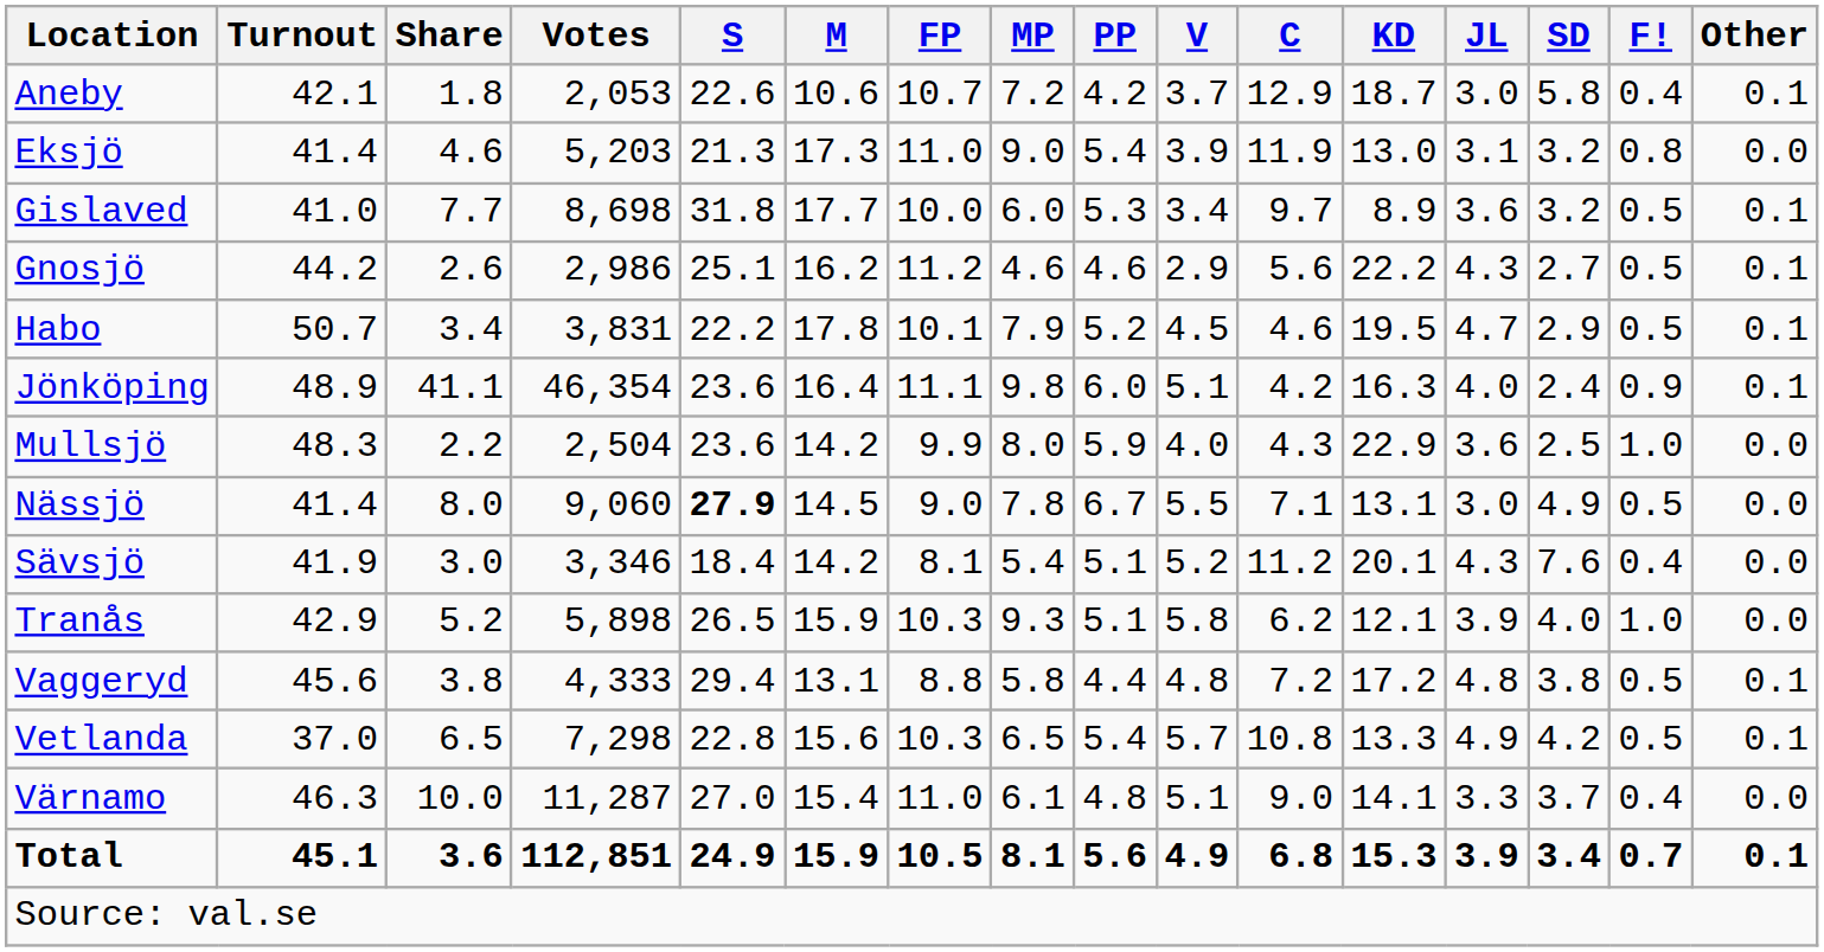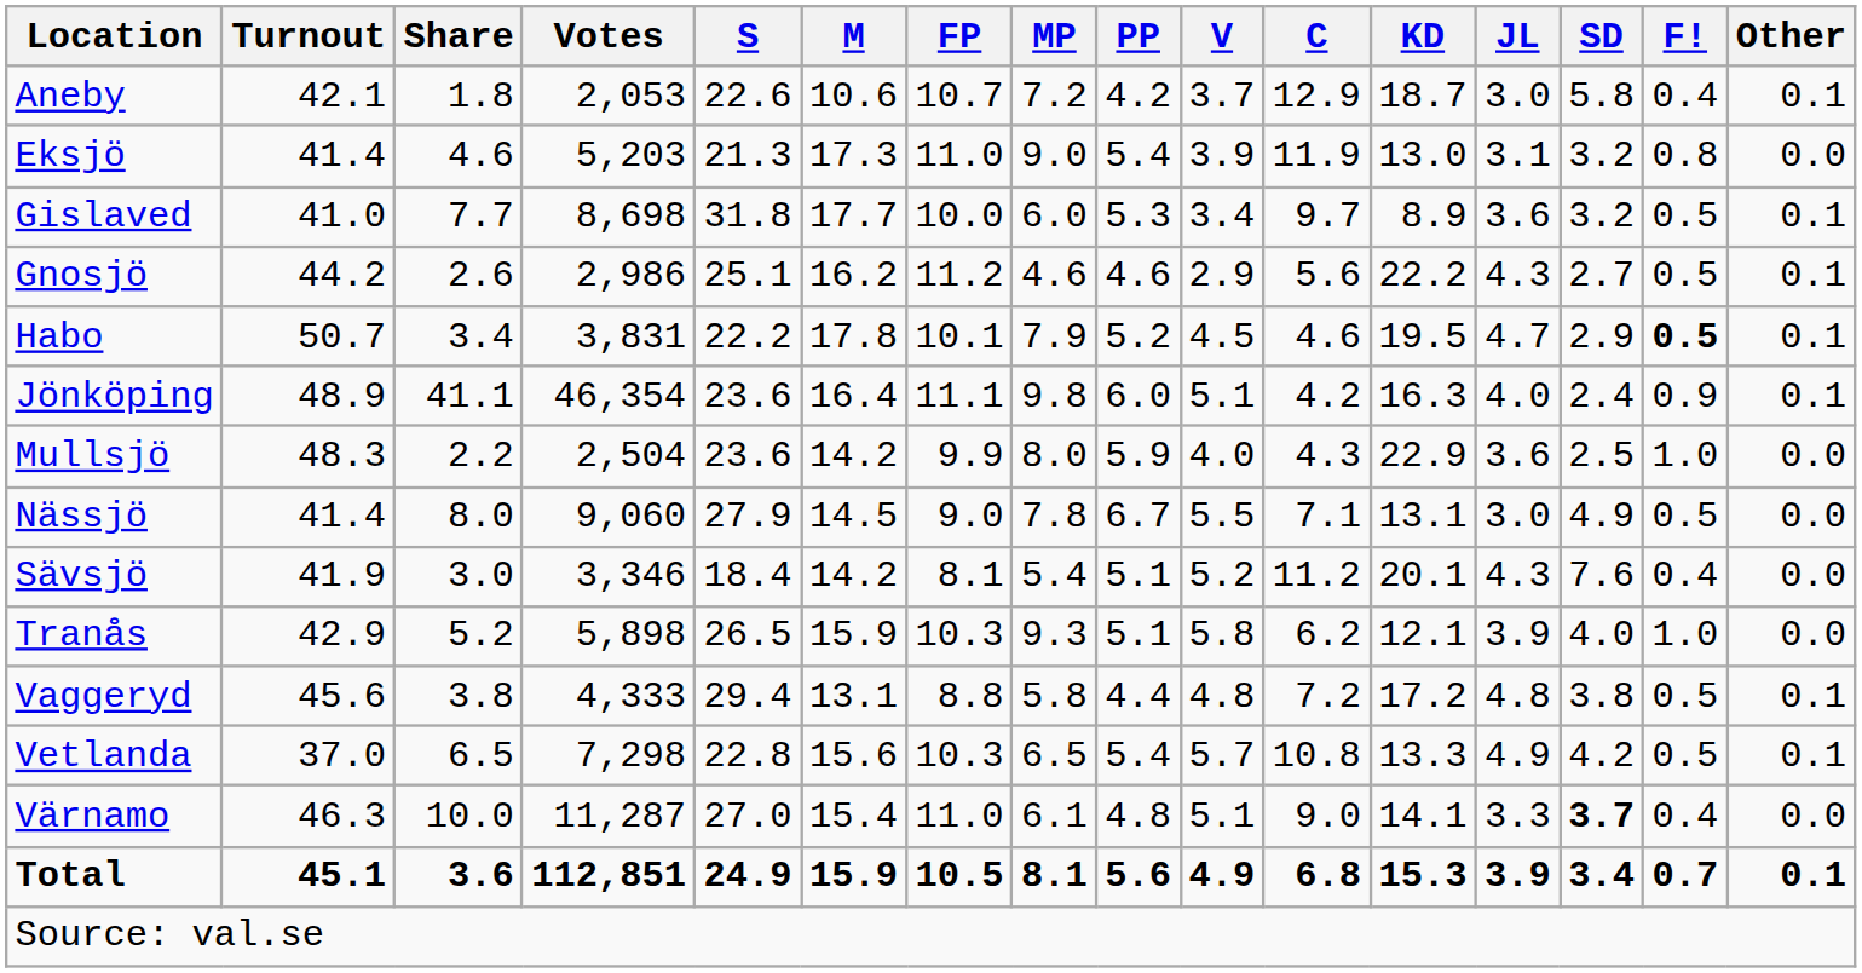Habo | F!: normal -> bold
Nässjö | S: bold -> normal
Värnamo | SD: normal -> bold
